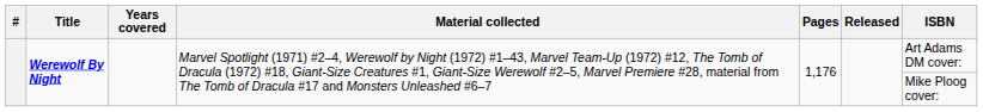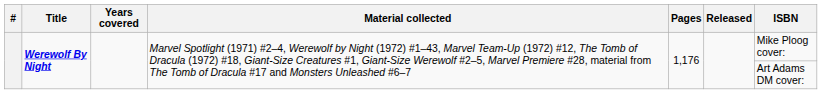row 2 | ISBN: Art Adams DM cover: -> Mike Ploog cover:
row 3 | ISBN: Mike Ploog cover: -> Art Adams DM cover:
